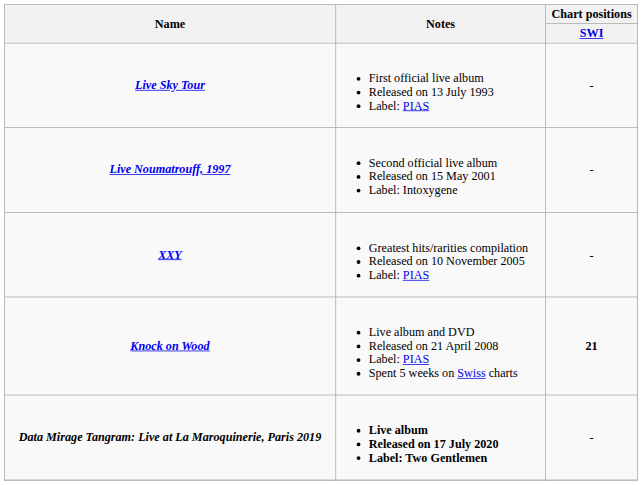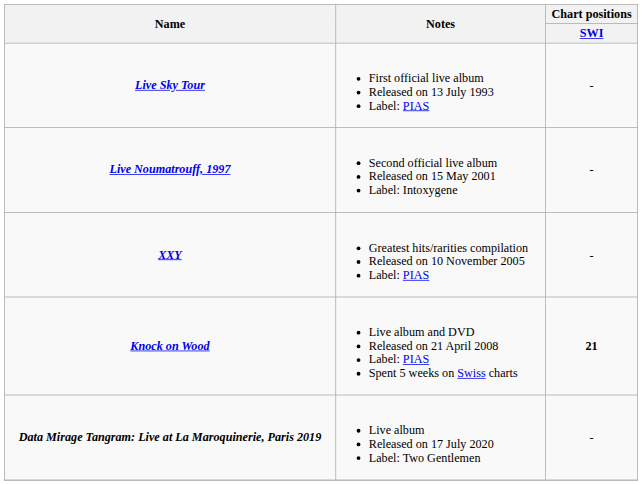Data Mirage Tangram: Live at La Maroquinerie, Paris 2019 | Notes: bold -> normal
